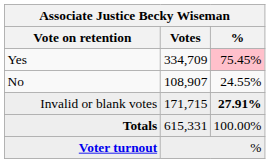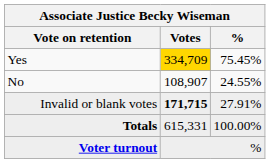Yes | Votes: no background -> gold background
Yes | %: pink background -> no background
Invalid or blank votes | Votes: normal -> bold
Invalid or blank votes | %: bold -> normal
